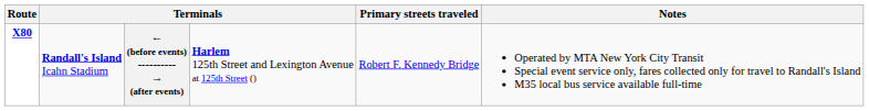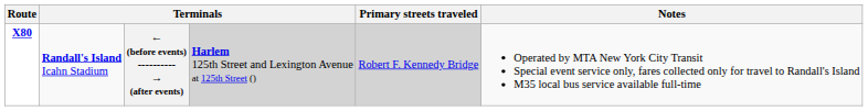← (before events) ---------- → (after events) | column 4: no background -> lightgrey background
← (before events) ---------- → (after events) | Primary streets traveled: no background -> lightgrey background
